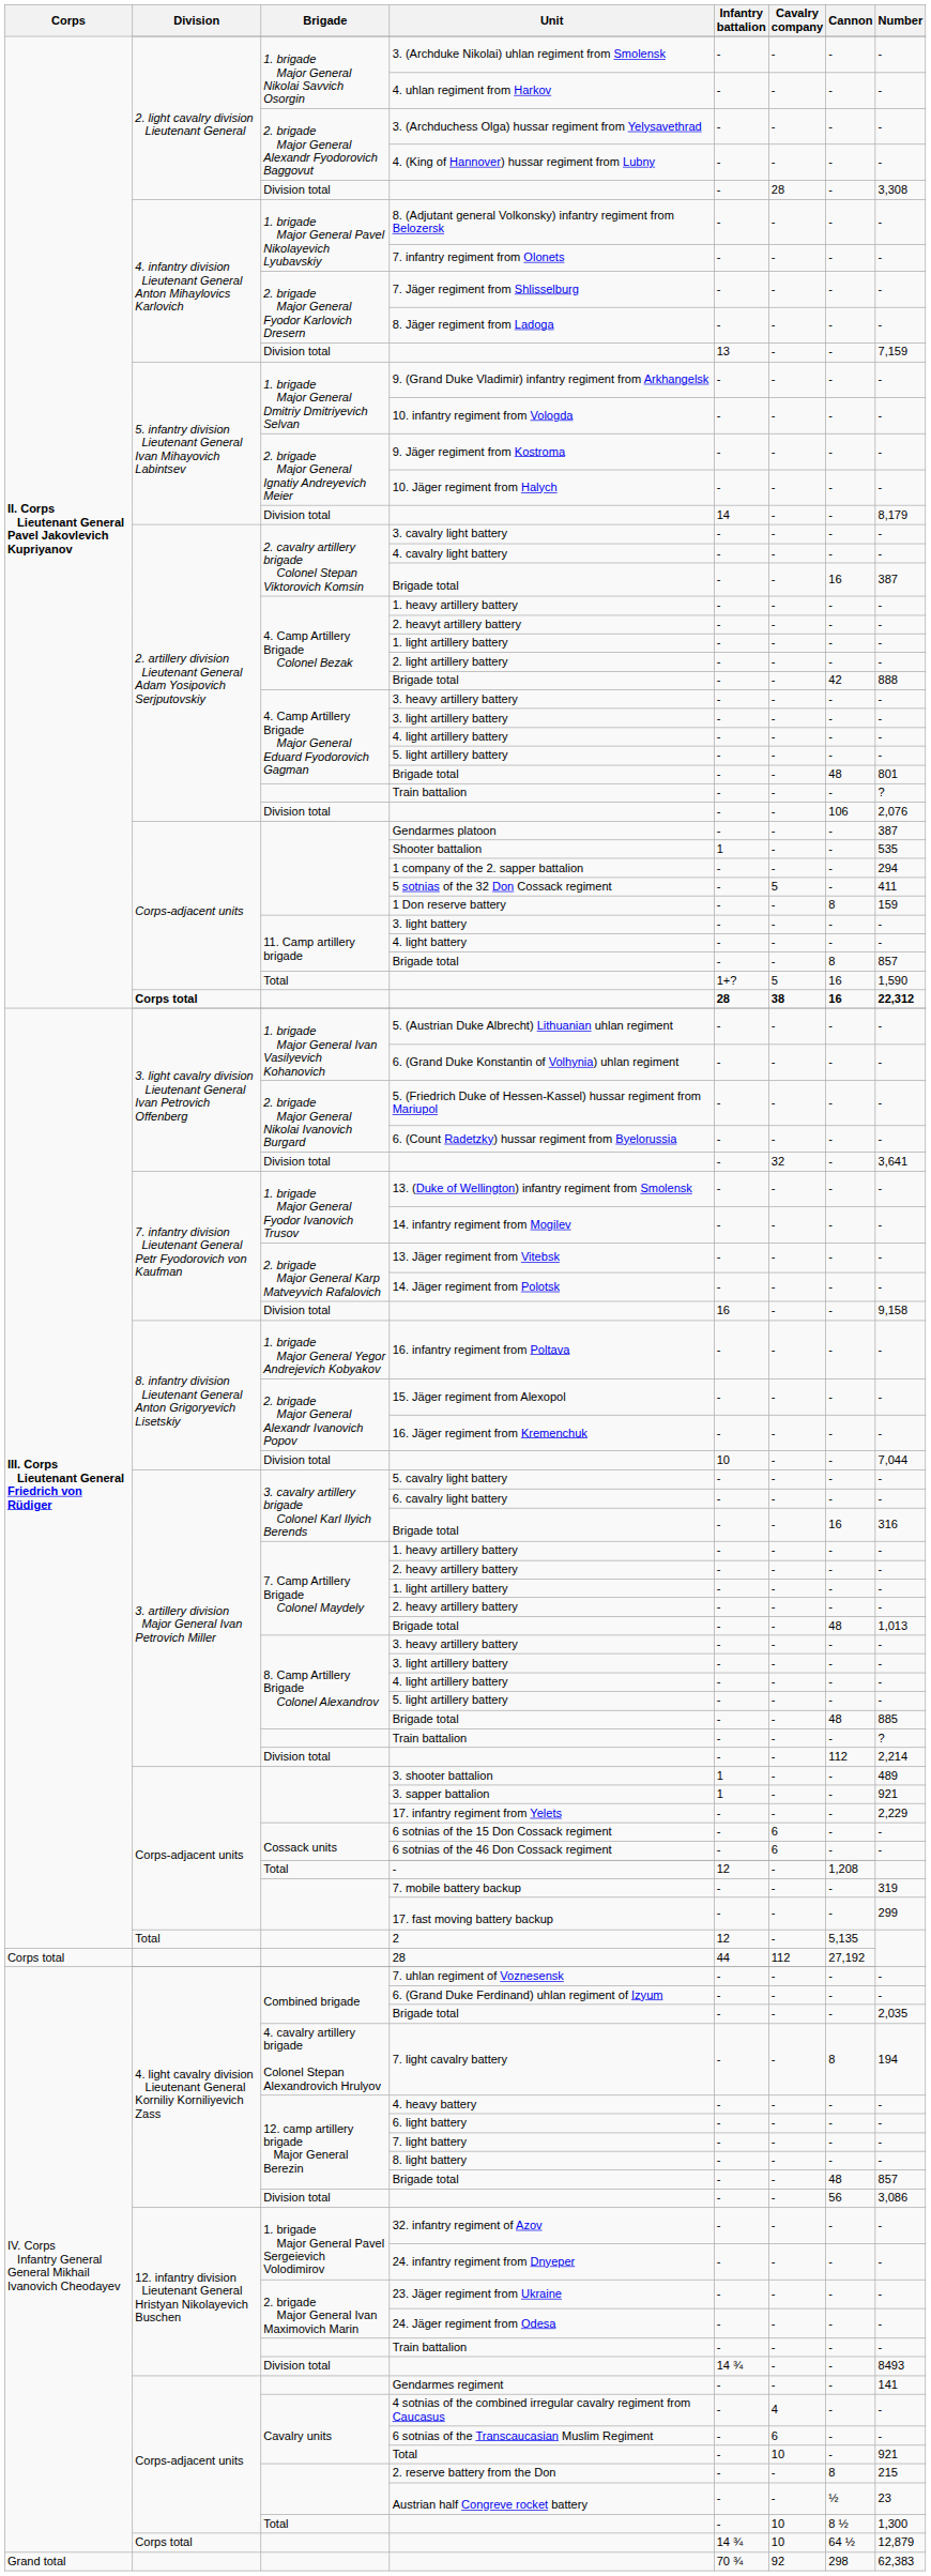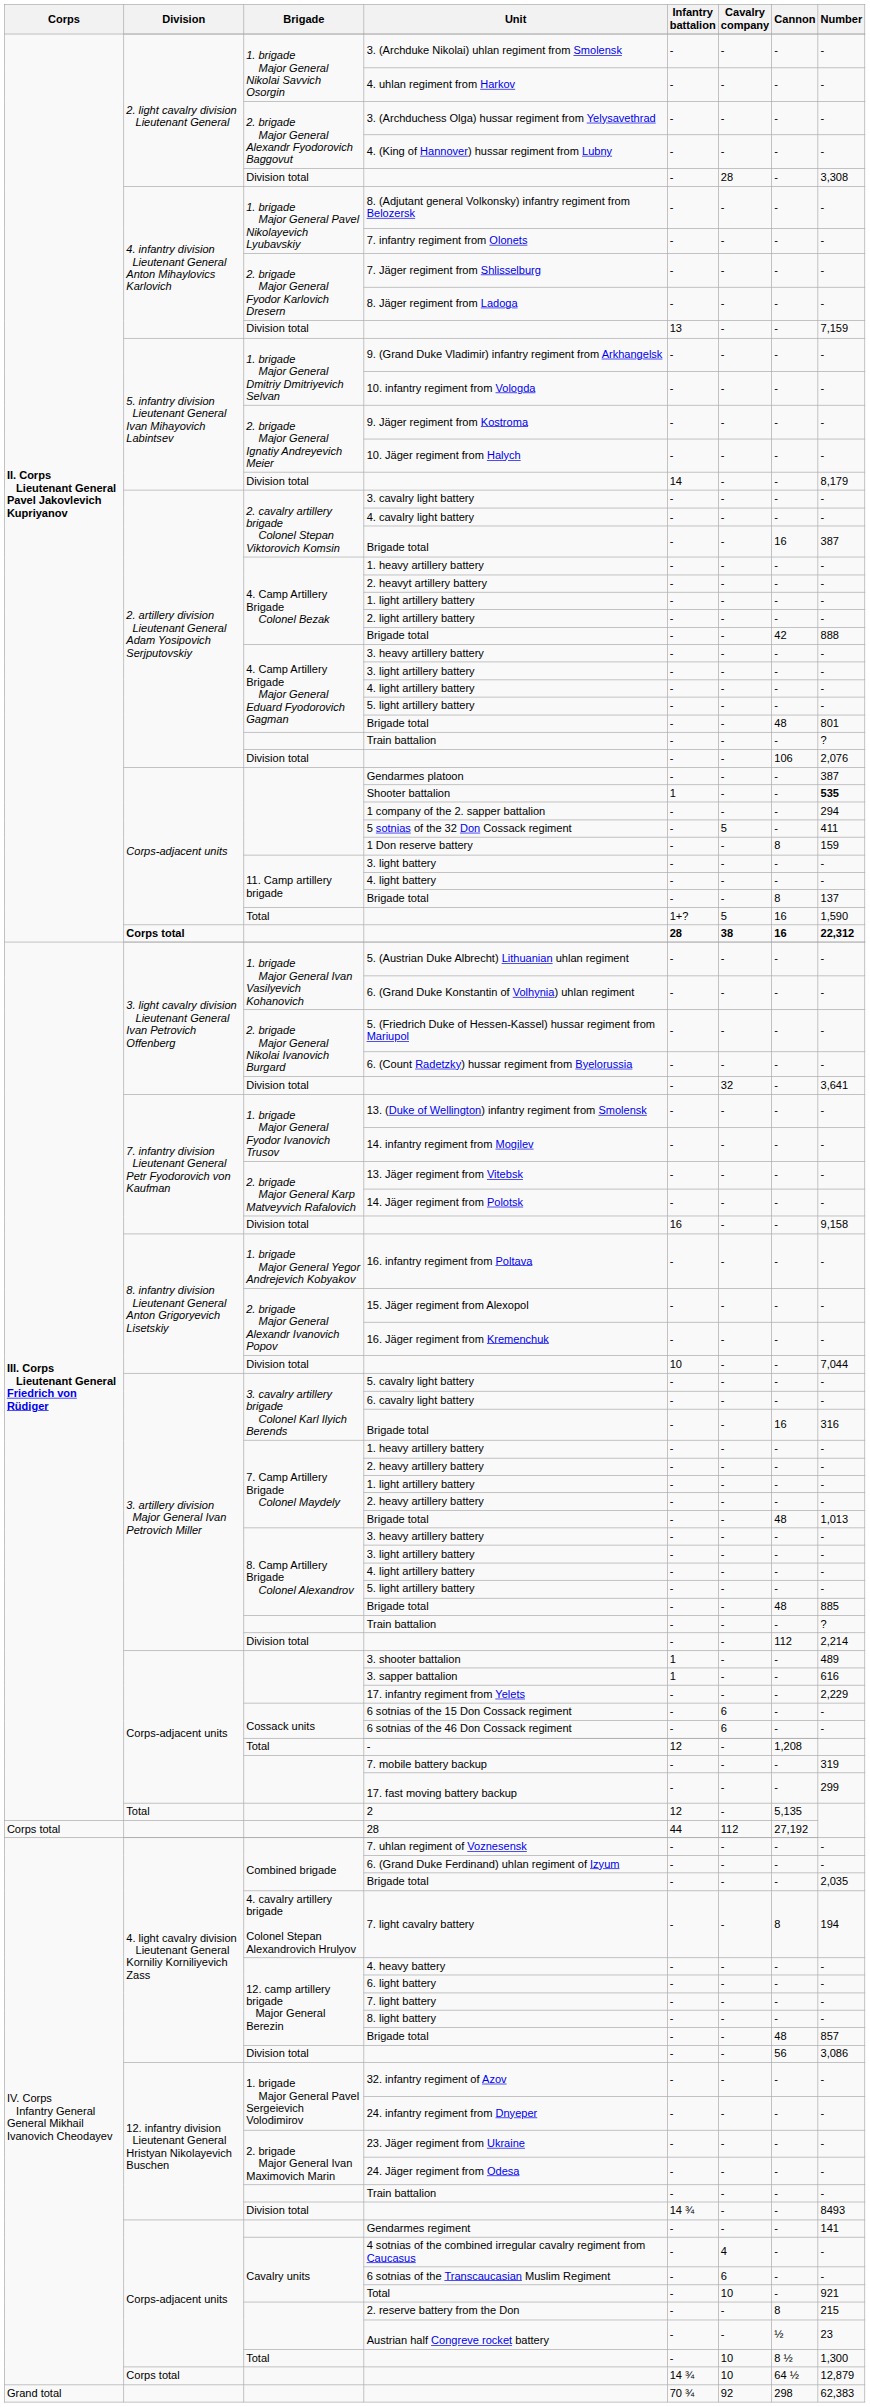Shooter battalion | Number: normal -> bold
Corps-adjacent units / Brigade total | Number: 857 -> 137
3. sapper battalion | Number: 921 -> 616
